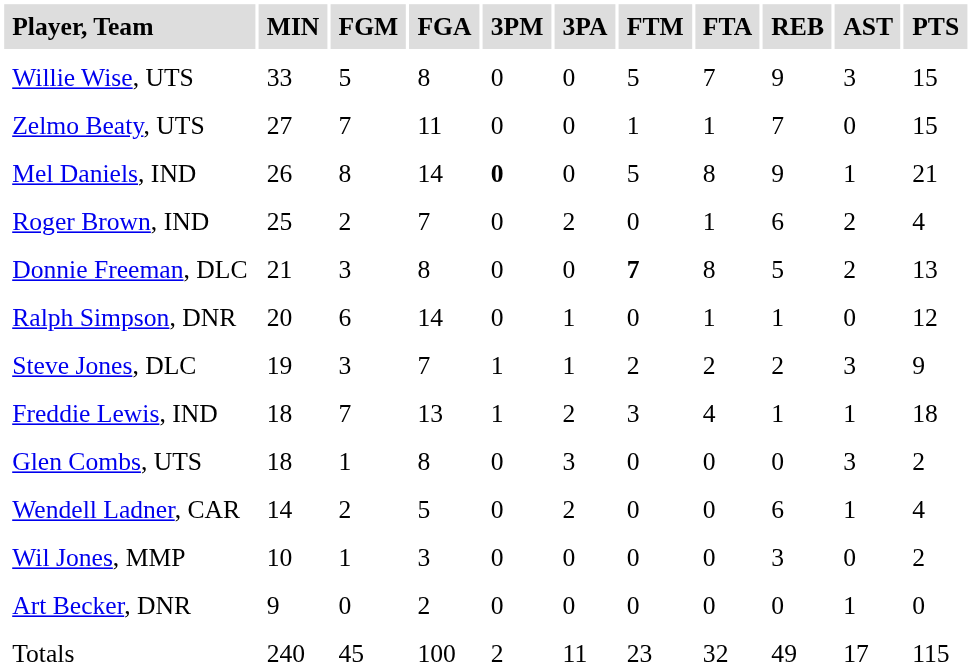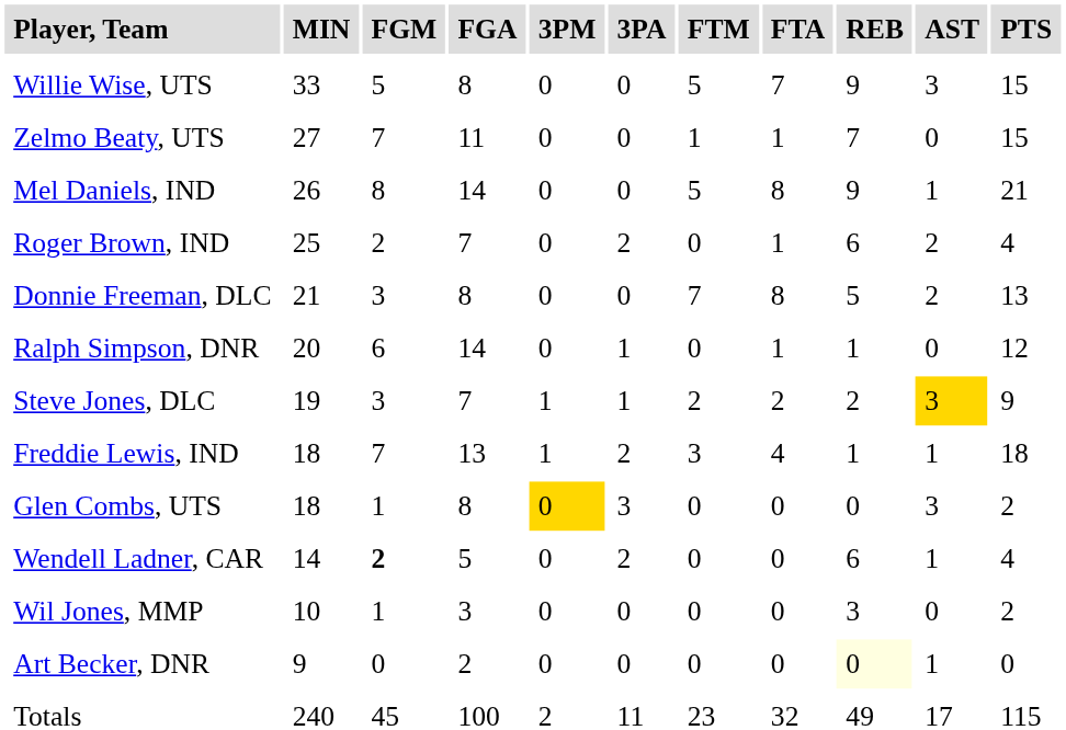Mel Daniels, IND | 3PM: bold -> normal
Donnie Freeman, DLC | FTM: bold -> normal
Steve Jones, DLC | AST: no background -> gold background
Glen Combs, UTS | 3PM: no background -> gold background
Wendell Ladner, CAR | FGM: normal -> bold
Art Becker, DNR | REB: no background -> lightyellow background
